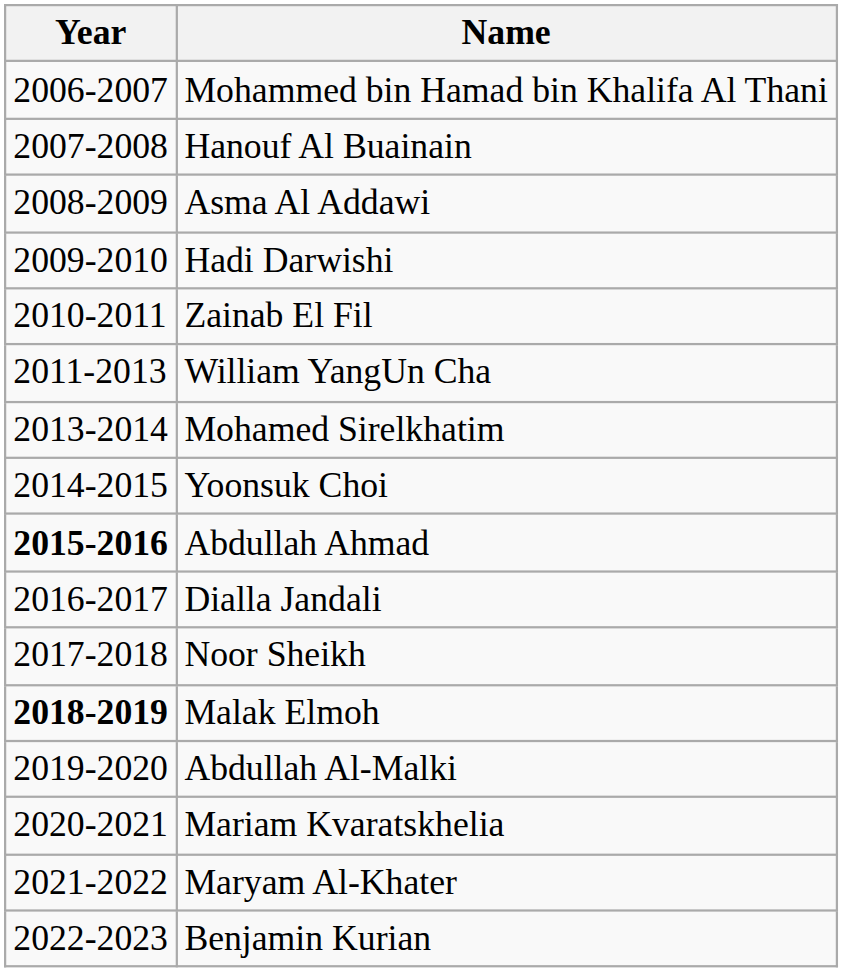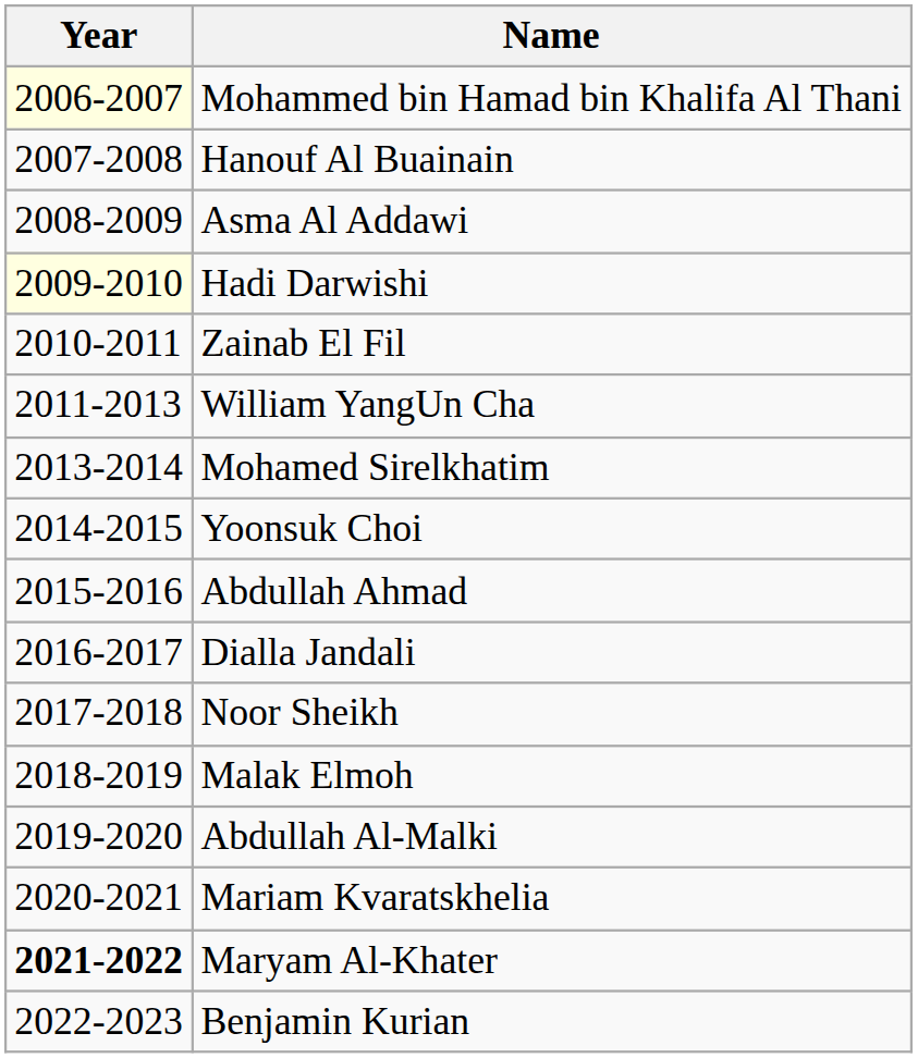Mohammed bin Hamad bin Khalifa Al Thani | Year: no background -> lightyellow background
Hadi Darwishi | Year: no background -> lightyellow background
Abdullah Ahmad | Year: bold -> normal
Malak Elmoh | Year: bold -> normal
Maryam Al-Khater | Year: normal -> bold
